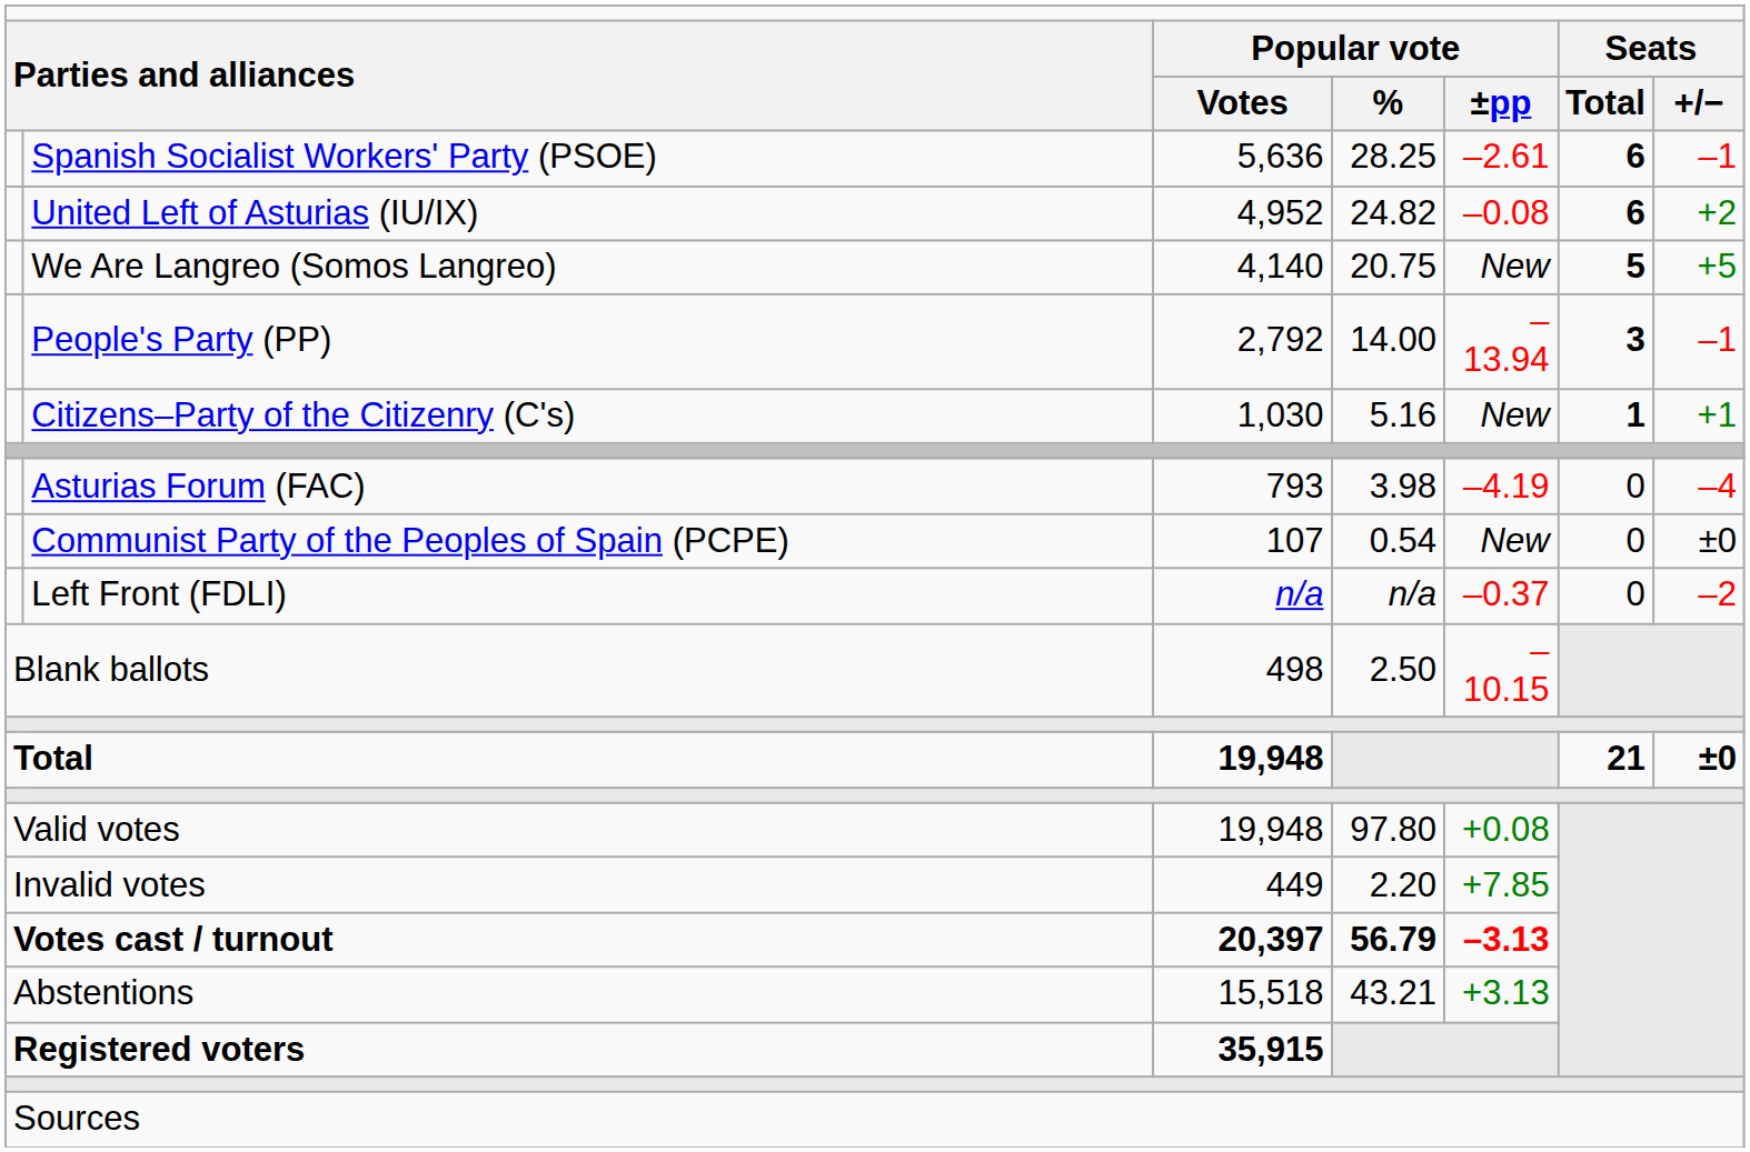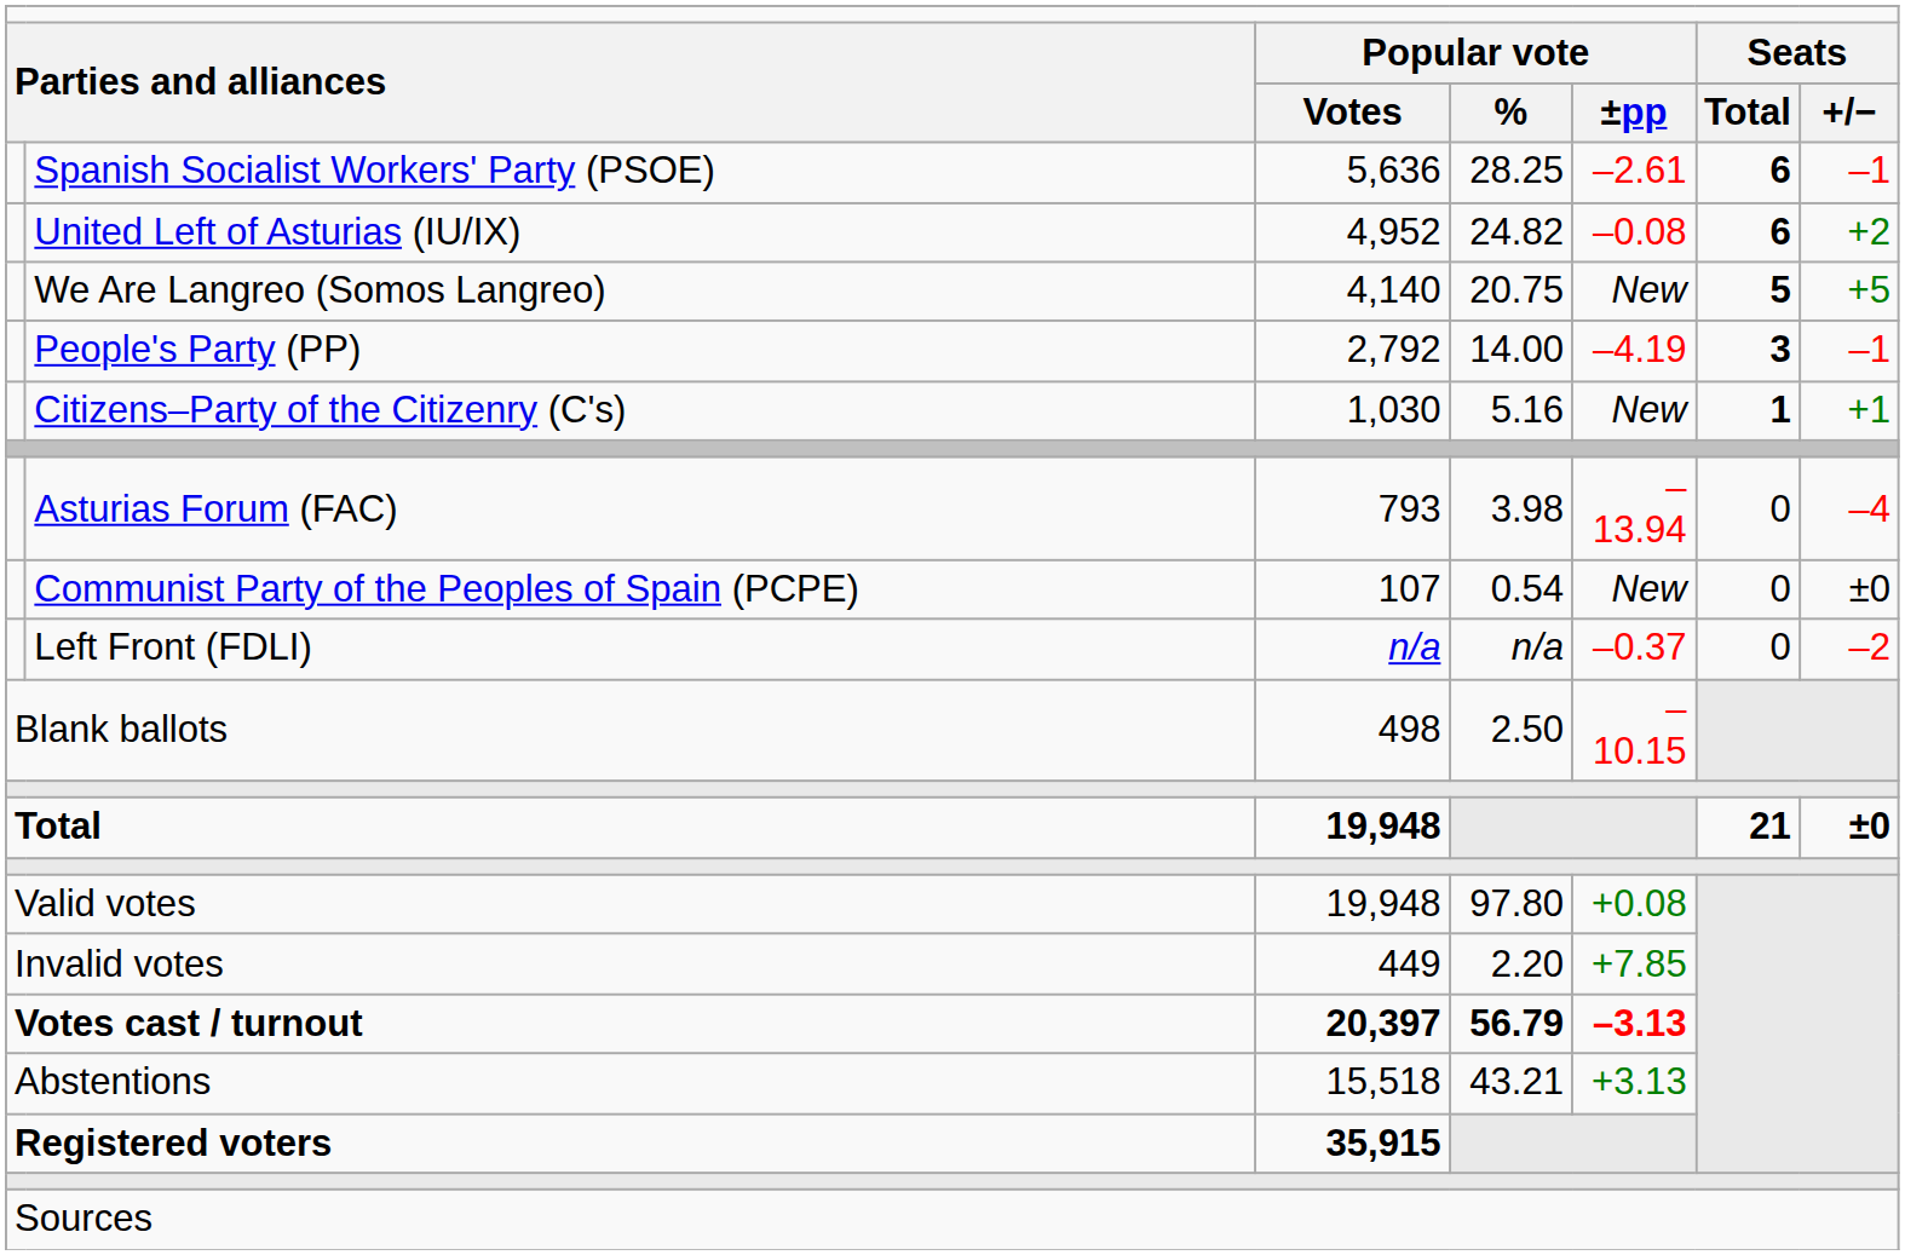People's Party (PP) | column 5: –13.94 -> –4.19
Asturias Forum (FAC) | column 5: –4.19 -> –13.94
